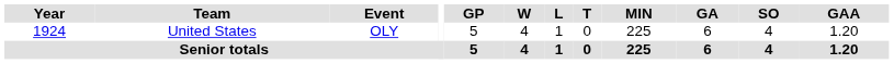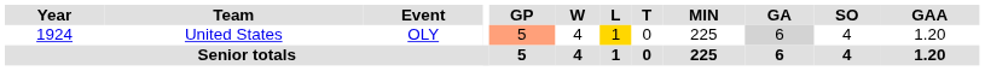United States | GP: no background -> lightsalmon background
United States | L: no background -> gold background
United States | GA: no background -> lightgrey background
